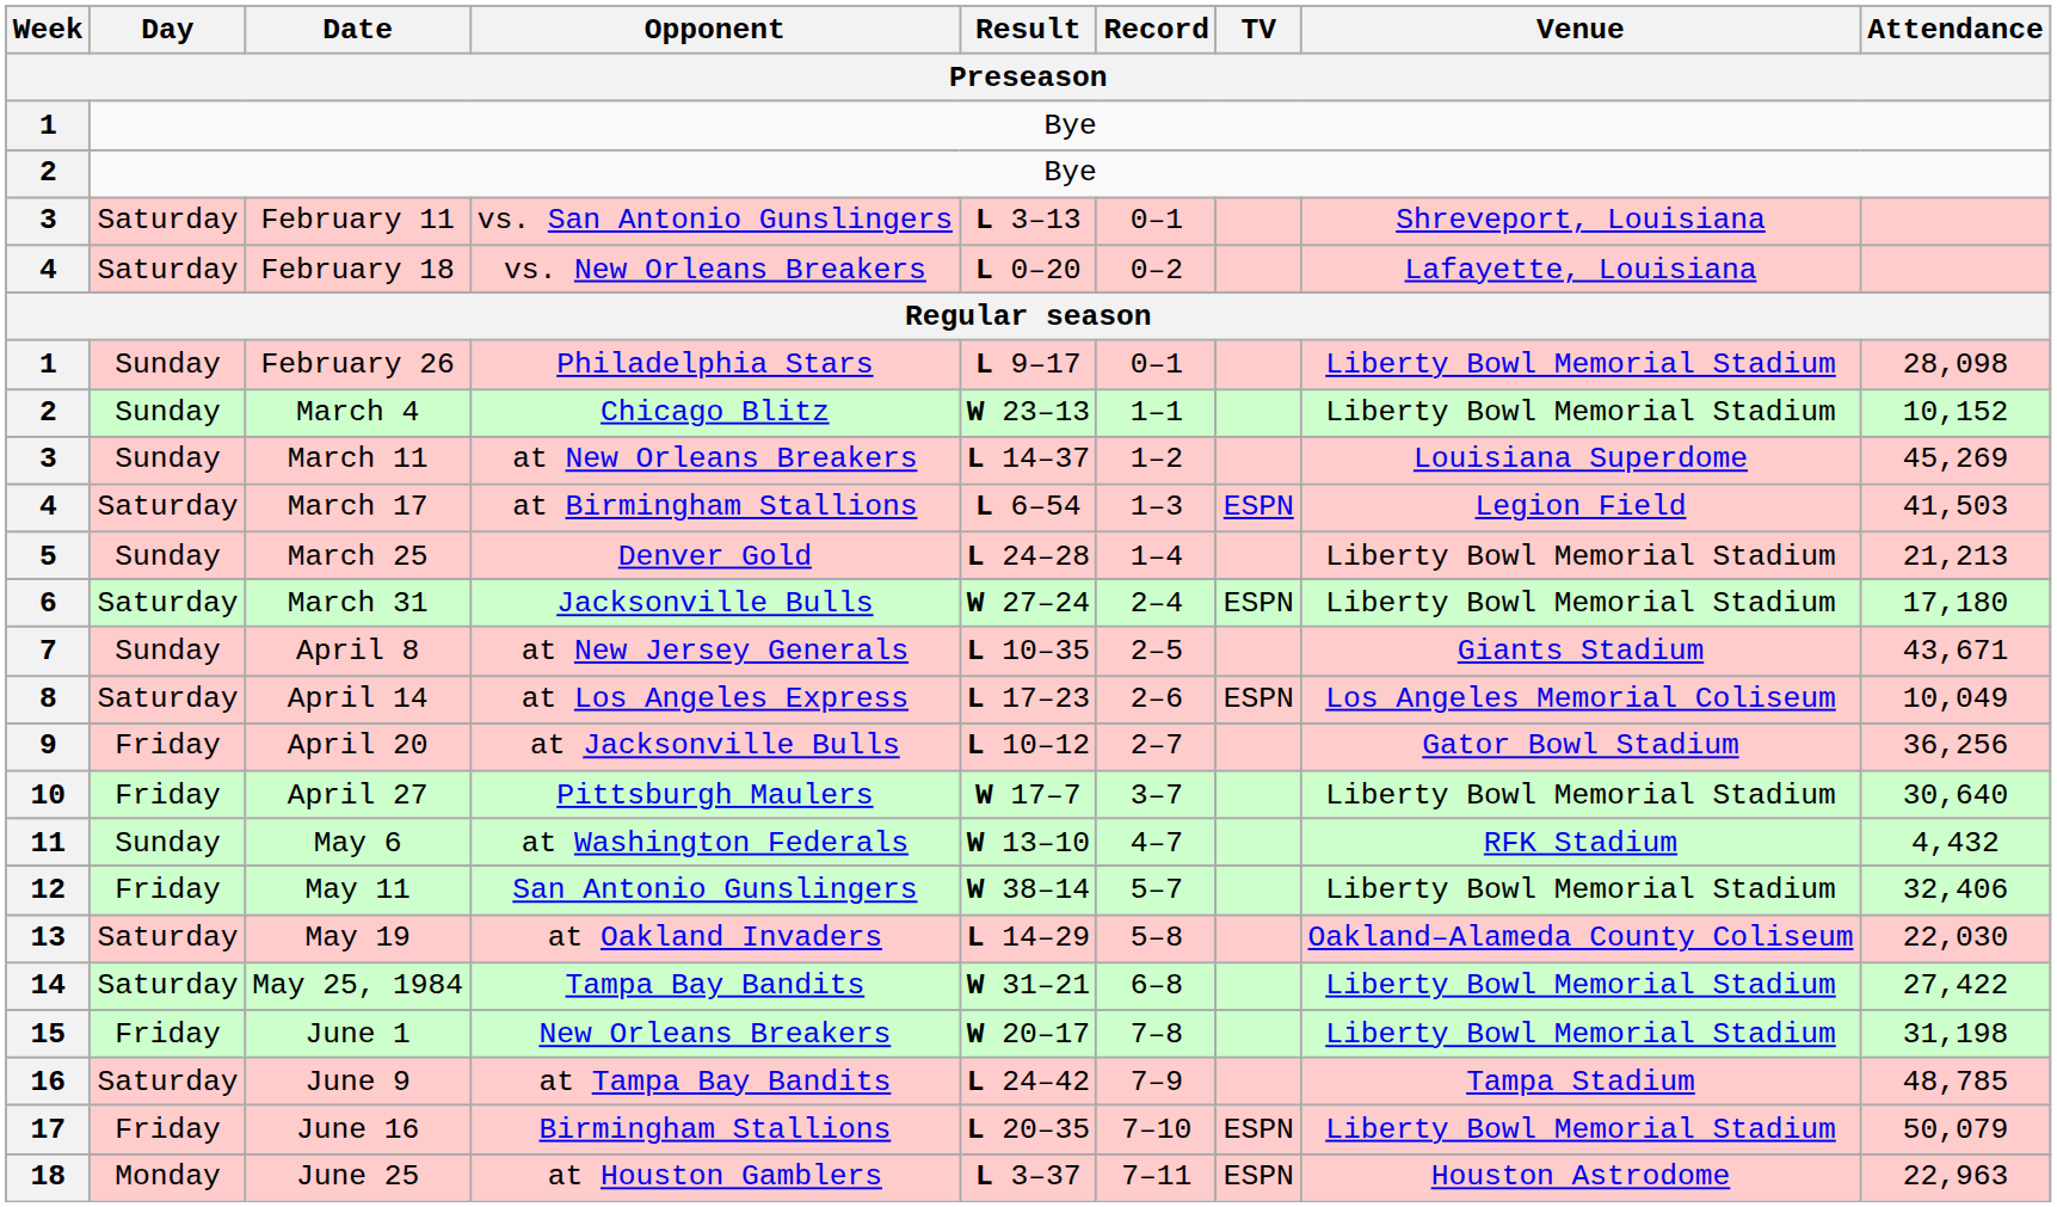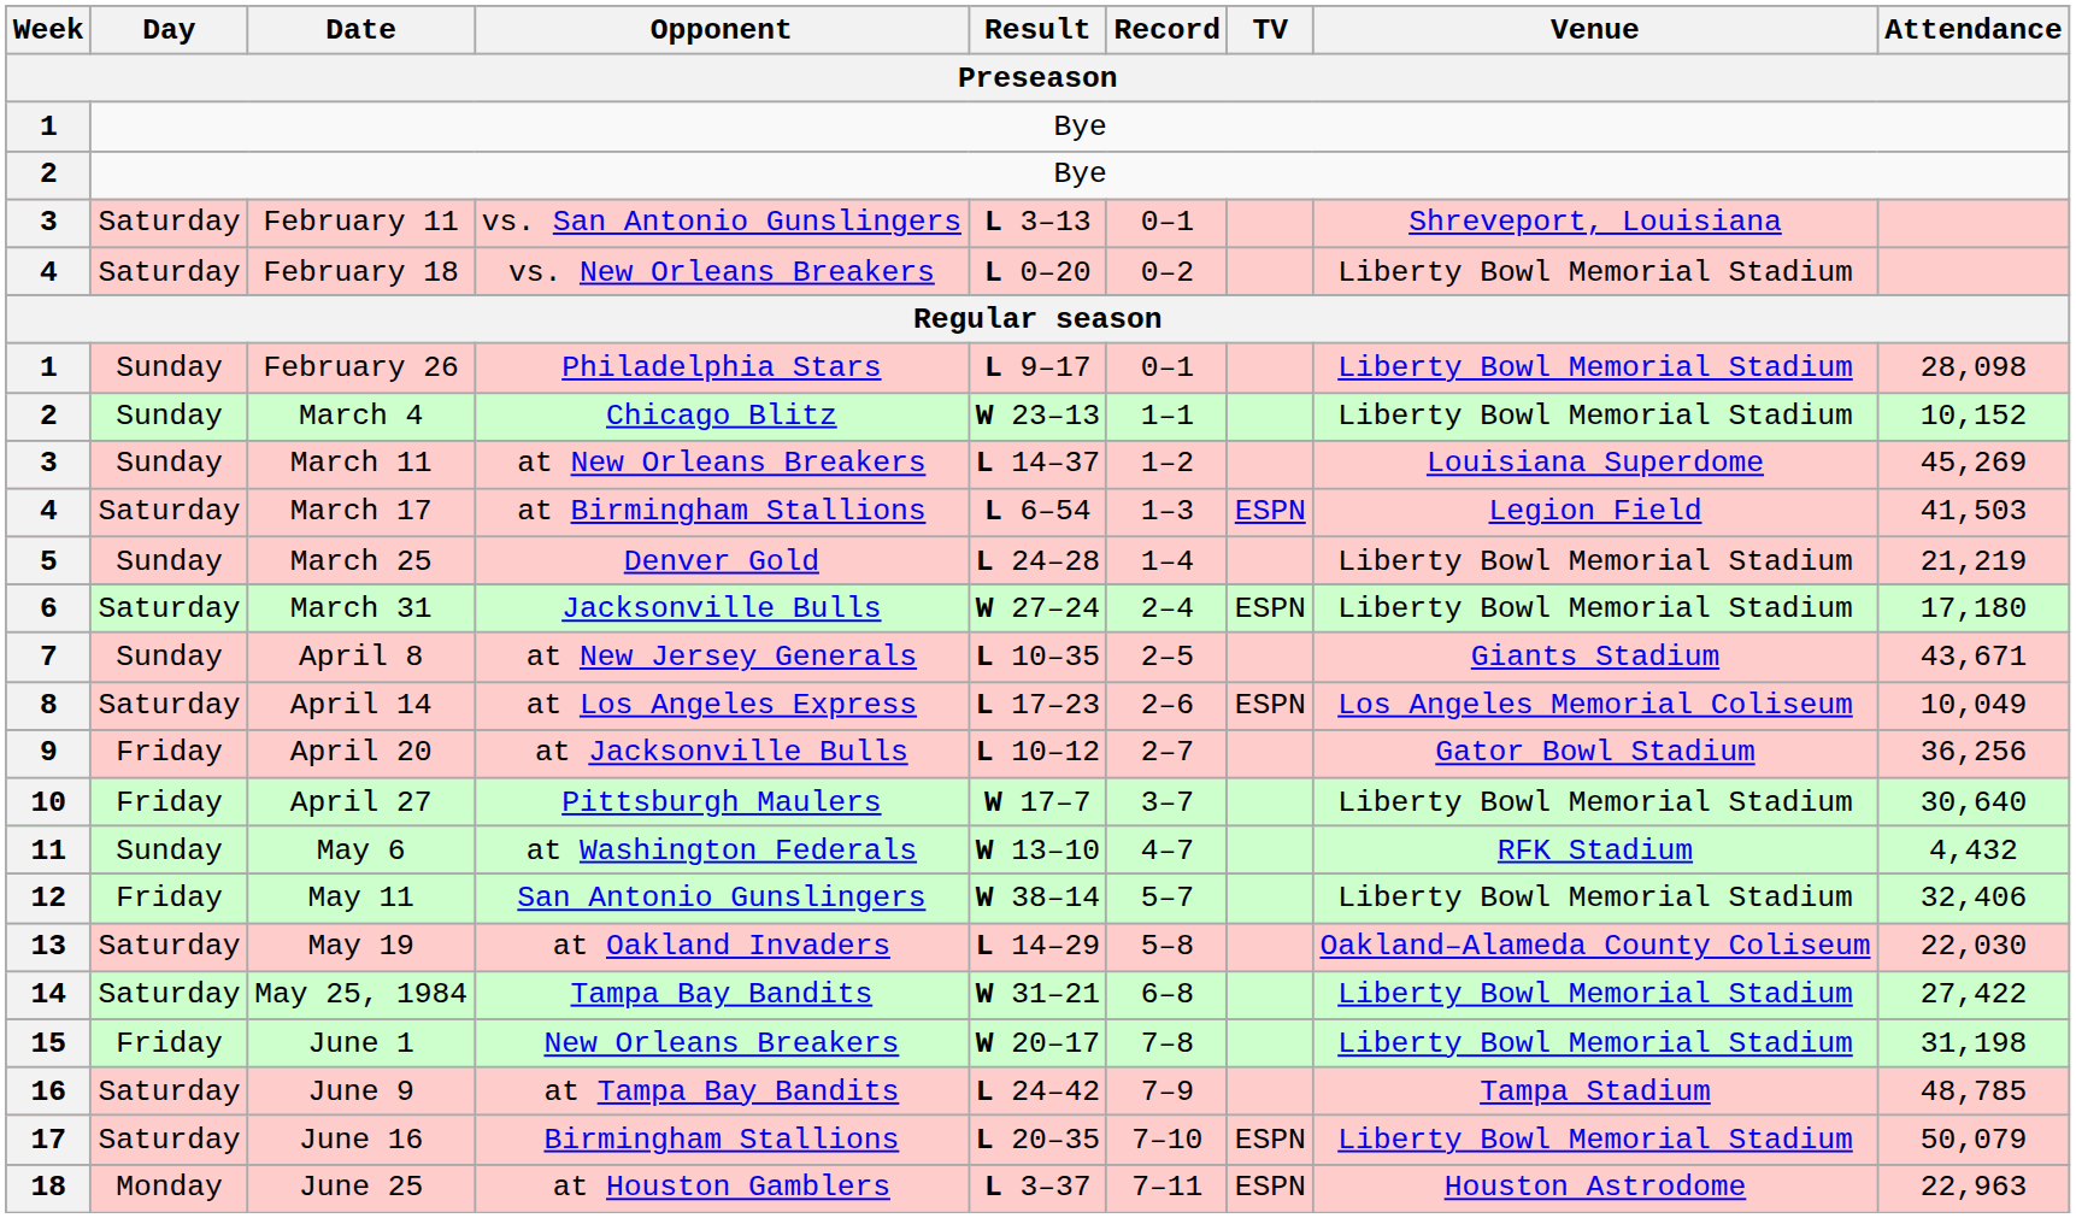February 18 | Venue: Lafayette, Louisiana -> Liberty Bowl Memorial Stadium
March 25 | Attendance: 21,213 -> 21,219
June 16 | Day: Friday -> Saturday
